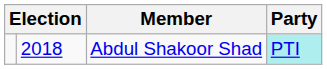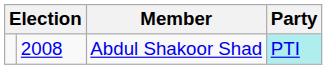Abdul Shakoor Shad | column 2: 2018 -> 2008
